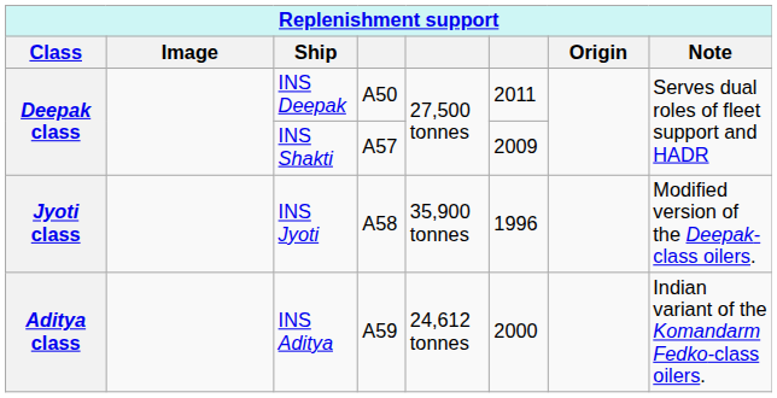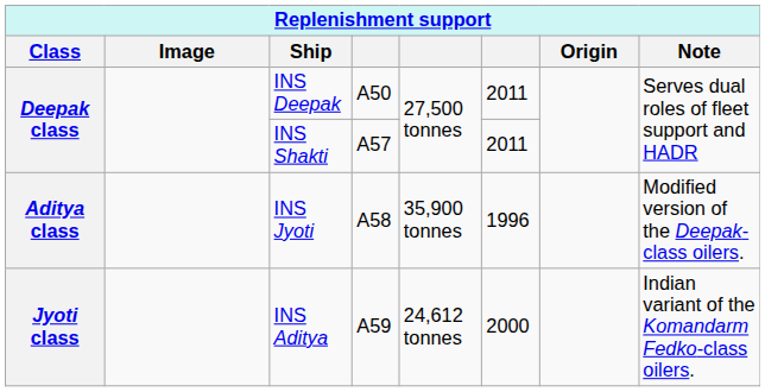INS Shakti | column 6: 2009 -> 2011
INS Jyoti | Class: Jyoti class -> Aditya class
INS Aditya | Class: Aditya class -> Jyoti class
